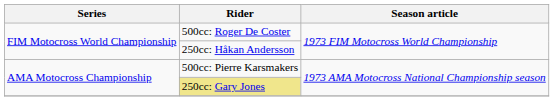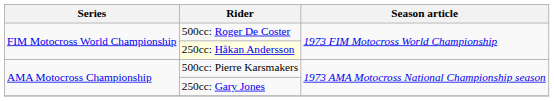250cc: Håkan Andersson | Rider: no background -> lightyellow background
250cc: Gary Jones | Rider: khaki background -> no background
